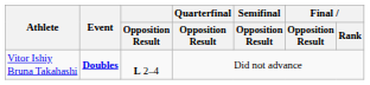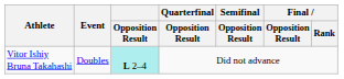Vitor Ishiy Bruna Takahashi | Event: bold -> normal
Vitor Ishiy Bruna Takahashi | Opposition Result: no background -> paleturquoise background
